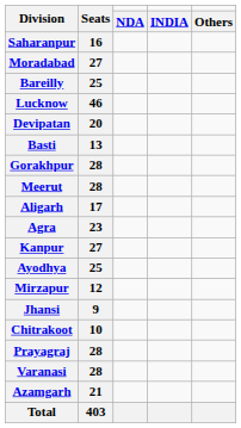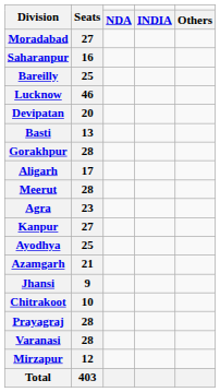rows swapped: Saharanpur <-> Moradabad
rows swapped: Meerut <-> Aligarh
rows swapped: Azamgarh <-> Mirzapur
